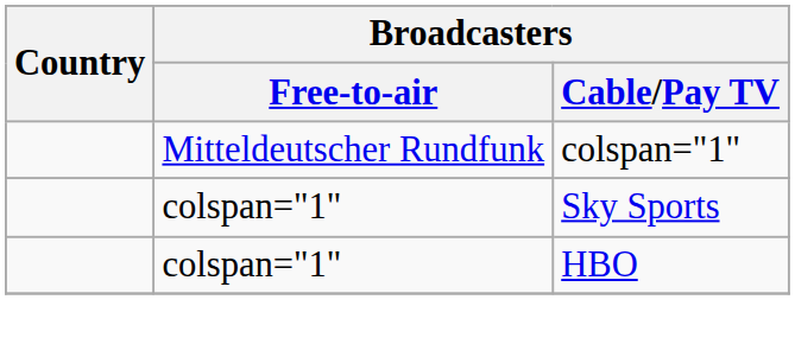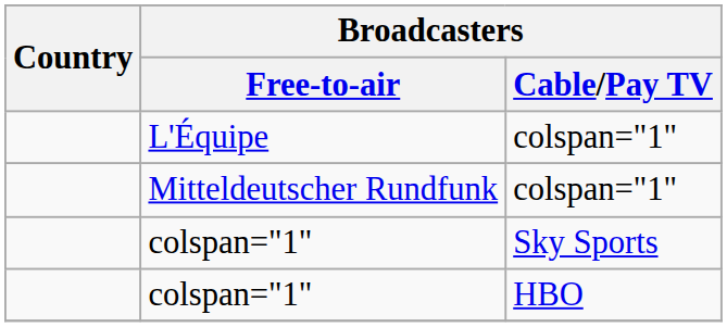+ row: L'Équipe | colspan="1"
